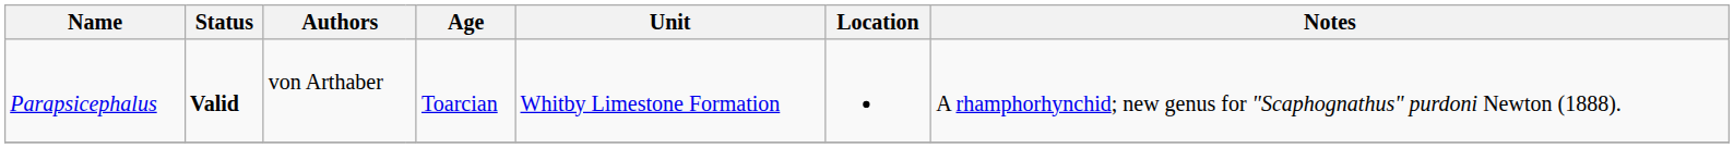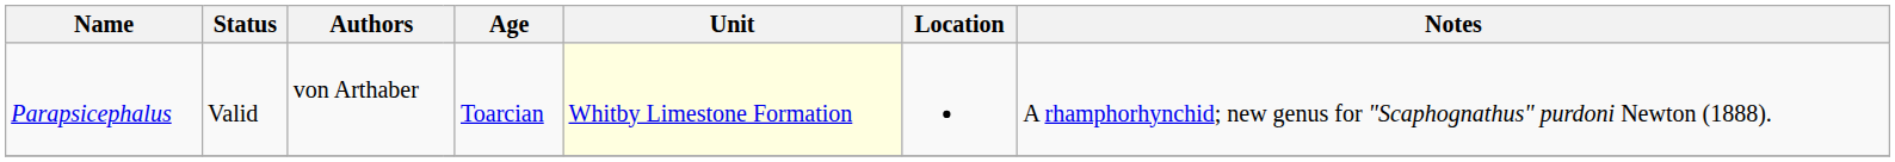Parapsicephalus | Status: bold -> normal
Parapsicephalus | Unit: no background -> lightyellow background
